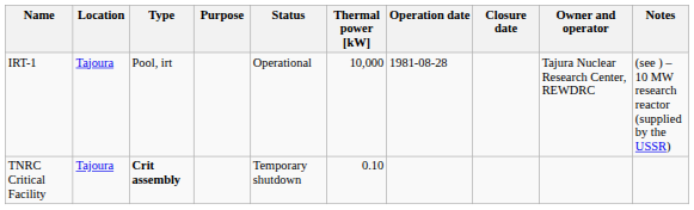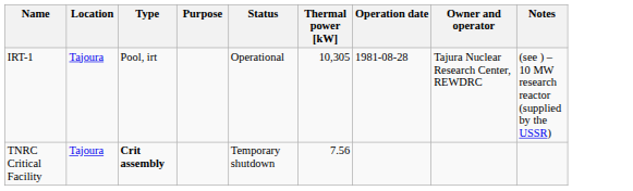- column: Closure date
IRT-1 | Thermal power [kW]: 10,000 -> 10,305
TNRC Critical Facility | Thermal power [kW]: 0.10 -> 7.56
